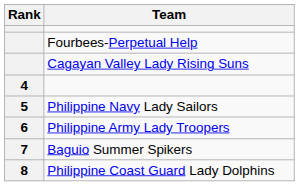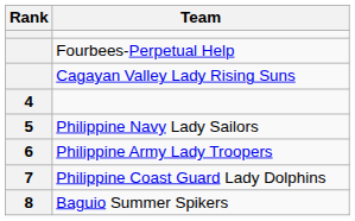row 8 | Team: Baguio Summer Spikers -> Philippine Coast Guard Lady Dolphins
row 9 | Team: Philippine Coast Guard Lady Dolphins -> Baguio Summer Spikers
